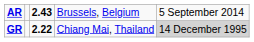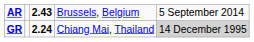GR | column 3: 2.22 -> 2.24
